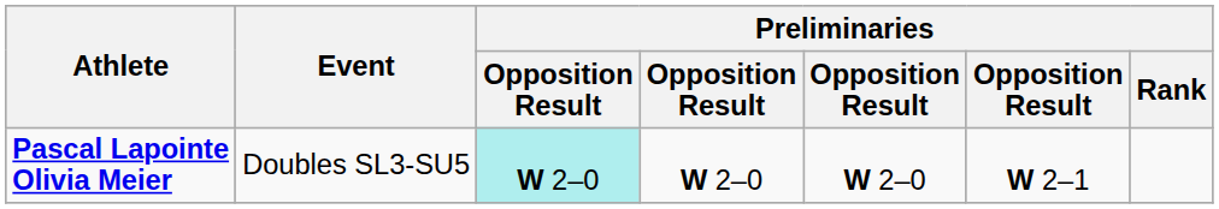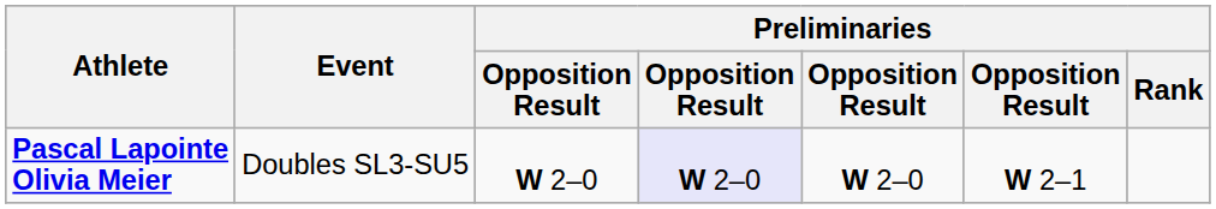Pascal Lapointe Olivia Meier | column 3: paleturquoise background -> no background
Pascal Lapointe Olivia Meier | column 4: no background -> lavender background
